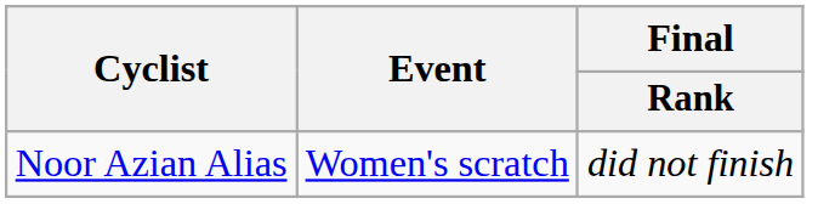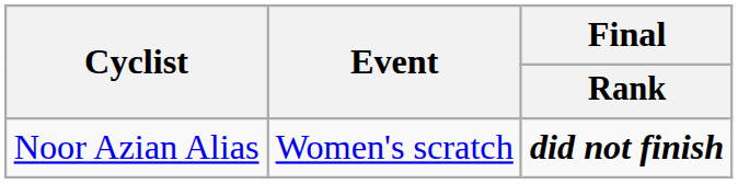Noor Azian Alias | Final / Rank: normal -> bold
